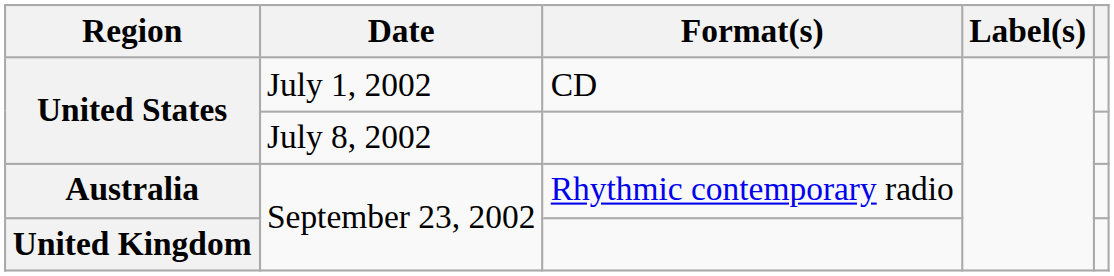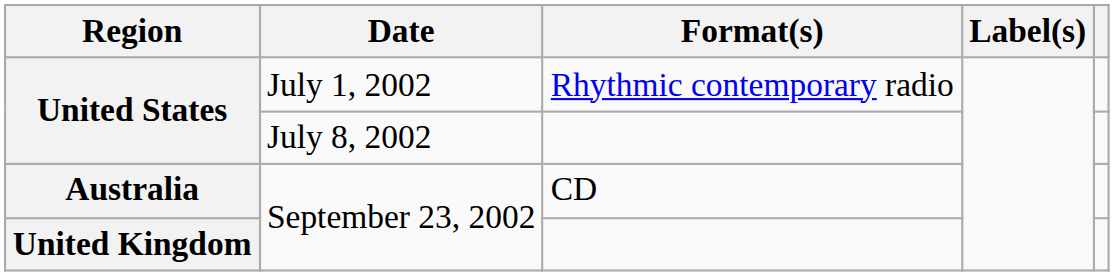United States / July 1, 2002 | Format(s): CD -> Rhythmic contemporary radio
Australia | Format(s): Rhythmic contemporary radio -> CD
